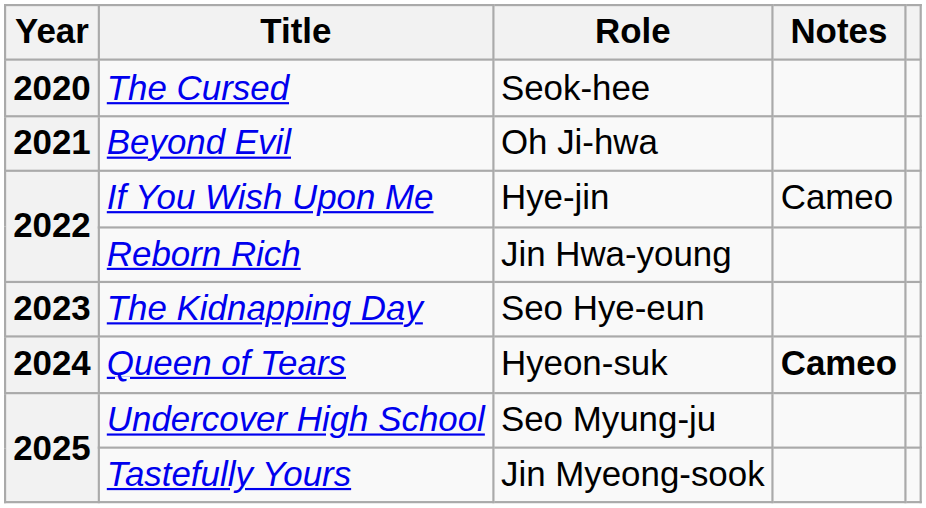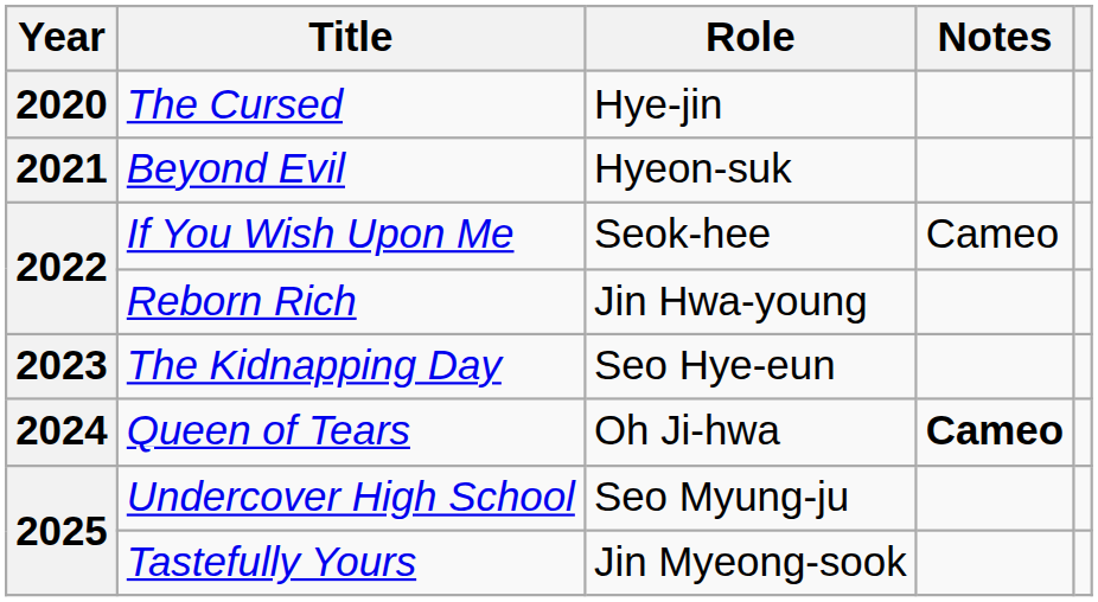The Cursed | Role: Seok-hee -> Hye-jin
Beyond Evil | Role: Oh Ji-hwa -> Hyeon-suk
If You Wish Upon Me | Role: Hye-jin -> Seok-hee
Queen of Tears | Role: Hyeon-suk -> Oh Ji-hwa
